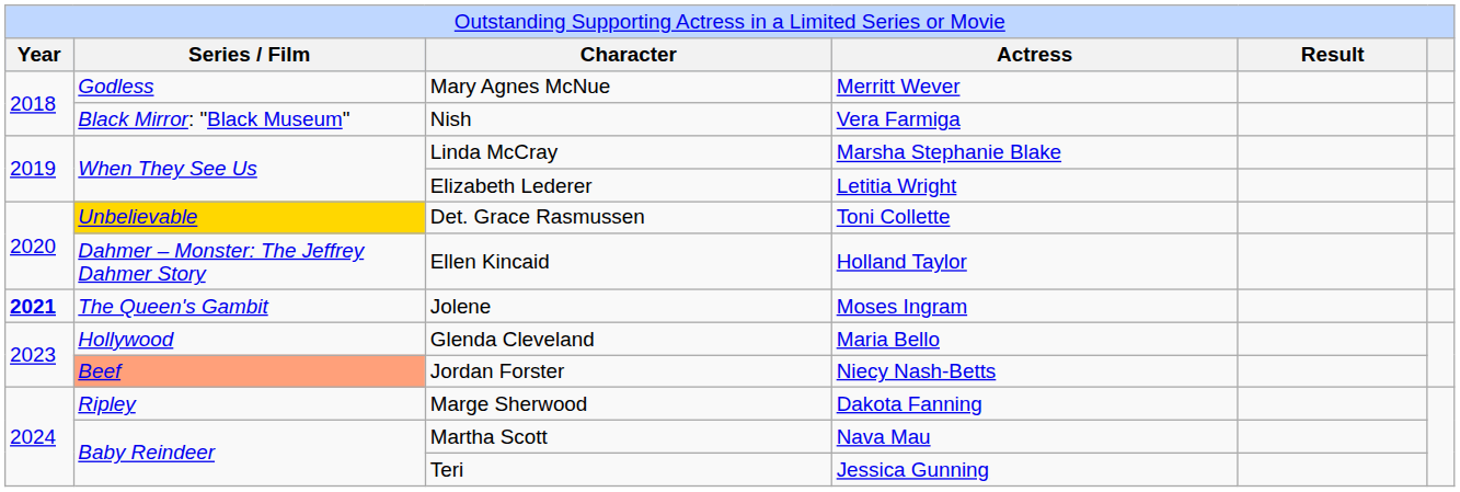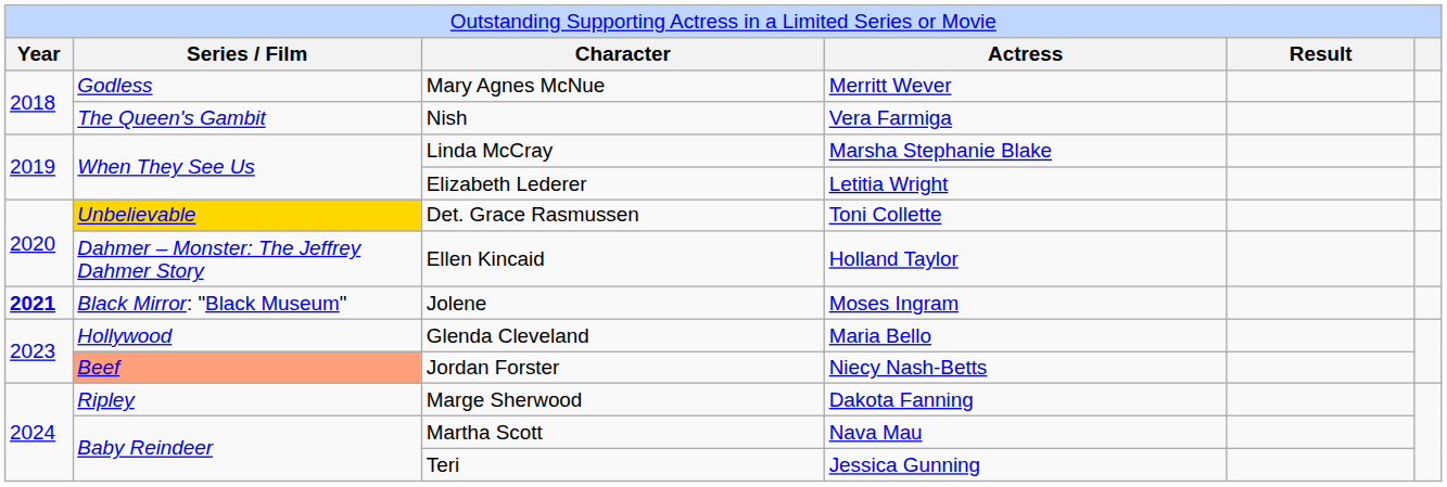Nish | column 2: Black Mirror: "Black Museum" -> The Queen's Gambit
Jolene | column 2: The Queen's Gambit -> Black Mirror: "Black Museum"
